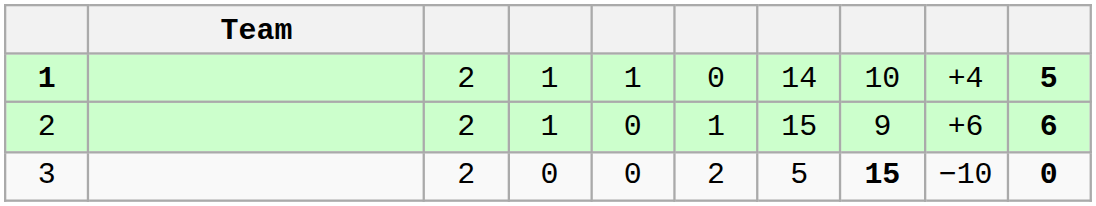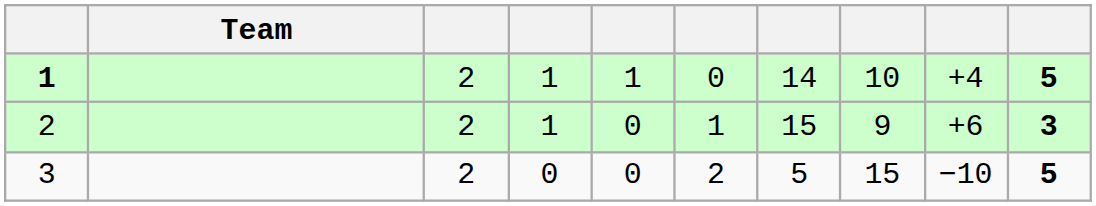row 3 | column 10: 6 -> 3
row 4 | column 8: bold -> normal
row 4 | column 10: 0 -> 5
